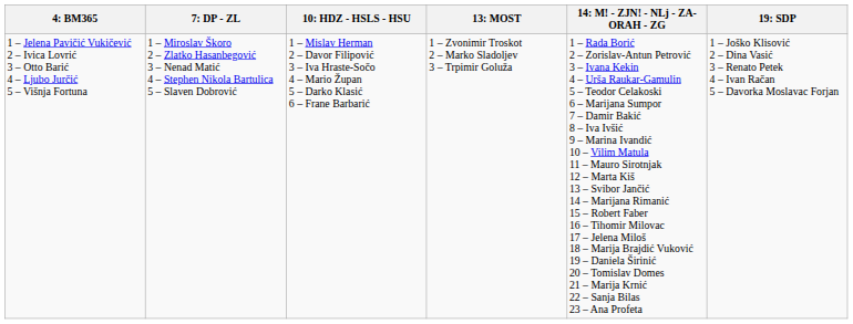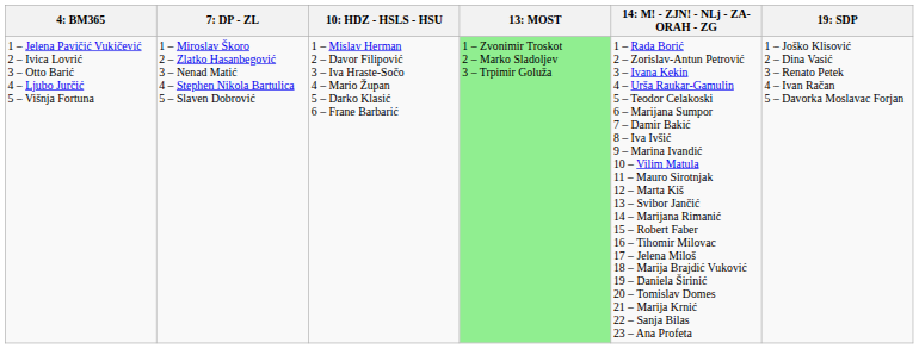row 2 | column 4: no background -> lightgreen background
